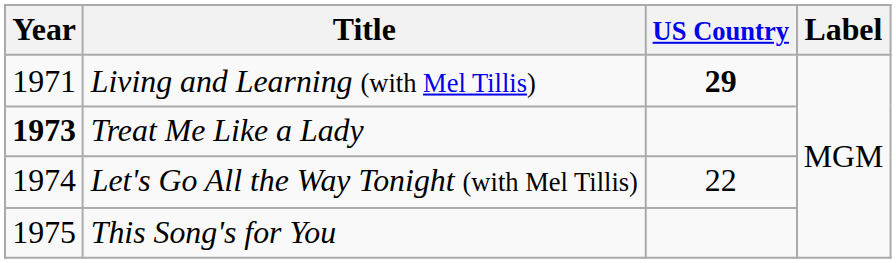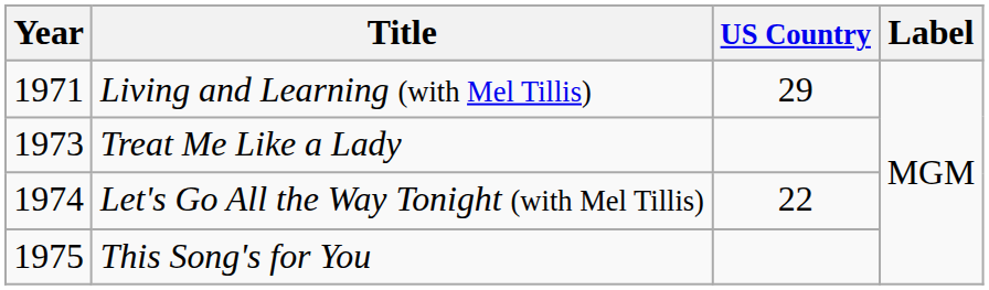Living and Learning (with Mel Tillis) | US Country: bold -> normal
Treat Me Like a Lady | Year: bold -> normal
